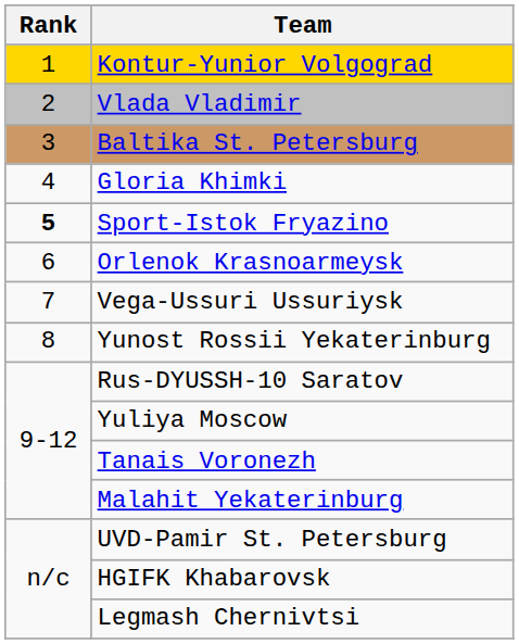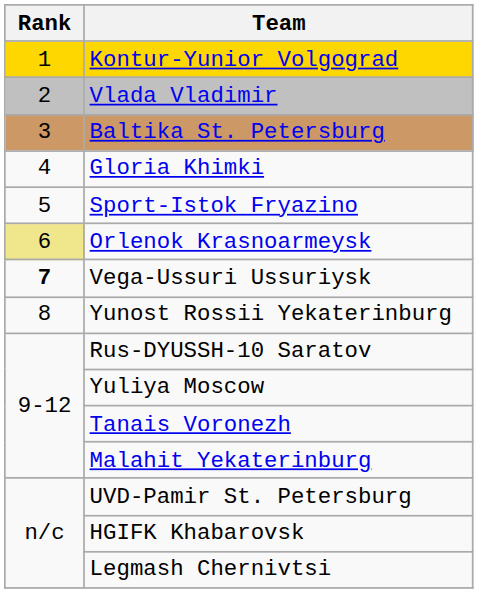Sport-Istok Fryazino | Rank: bold -> normal
Orlenok Krasnoarmeysk | Rank: no background -> khaki background
Vega-Ussuri Ussuriysk | Rank: normal -> bold
